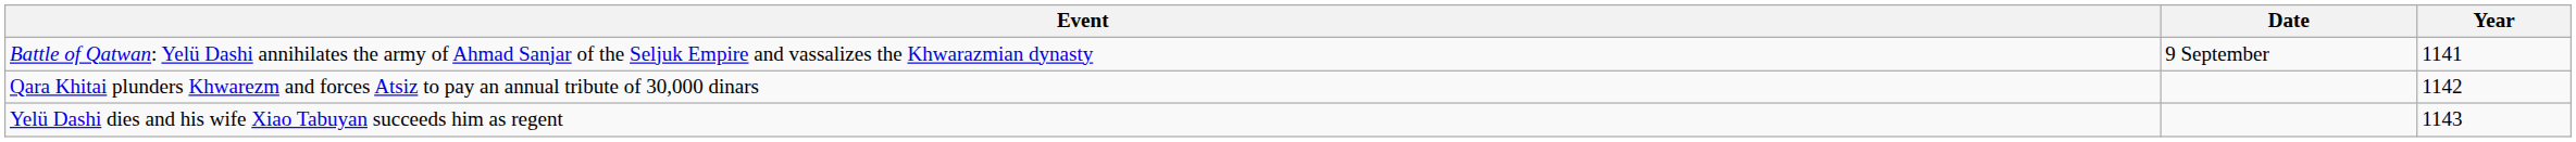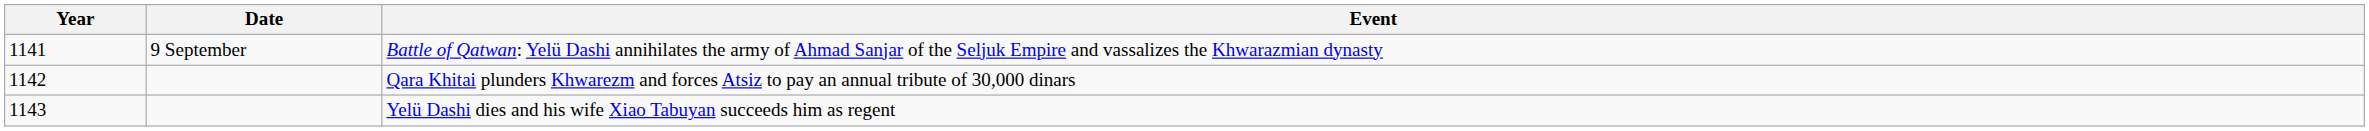columns swapped: Year <-> Event
